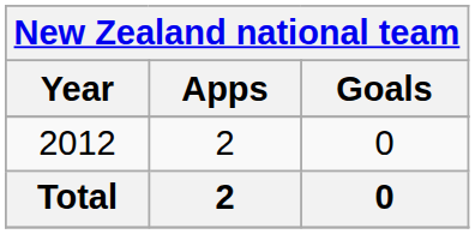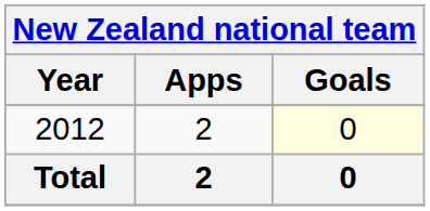2012 | Goals: no background -> lightyellow background
